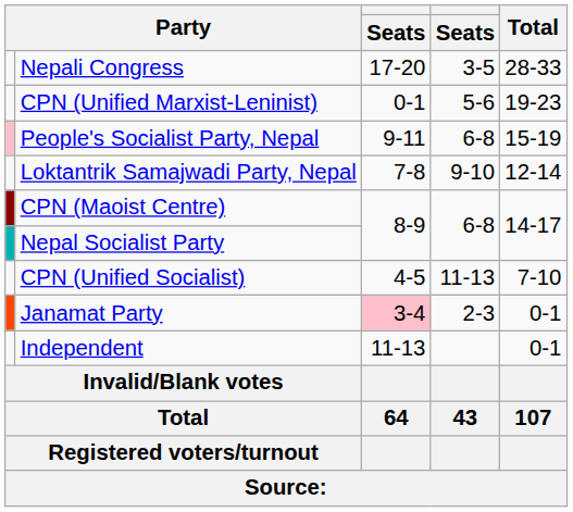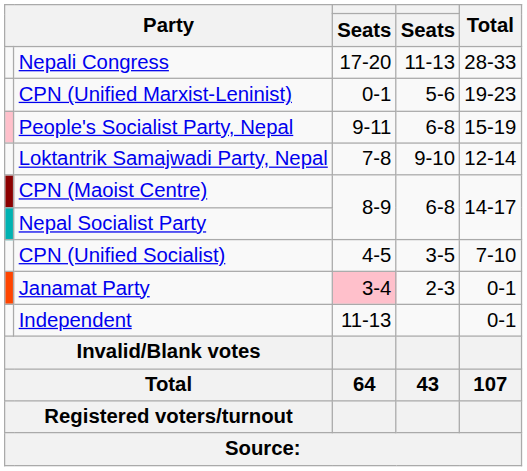Nepali Congress | column 4: 3-5 -> 11-13
CPN (Unified Socialist) | column 4: 11-13 -> 3-5
